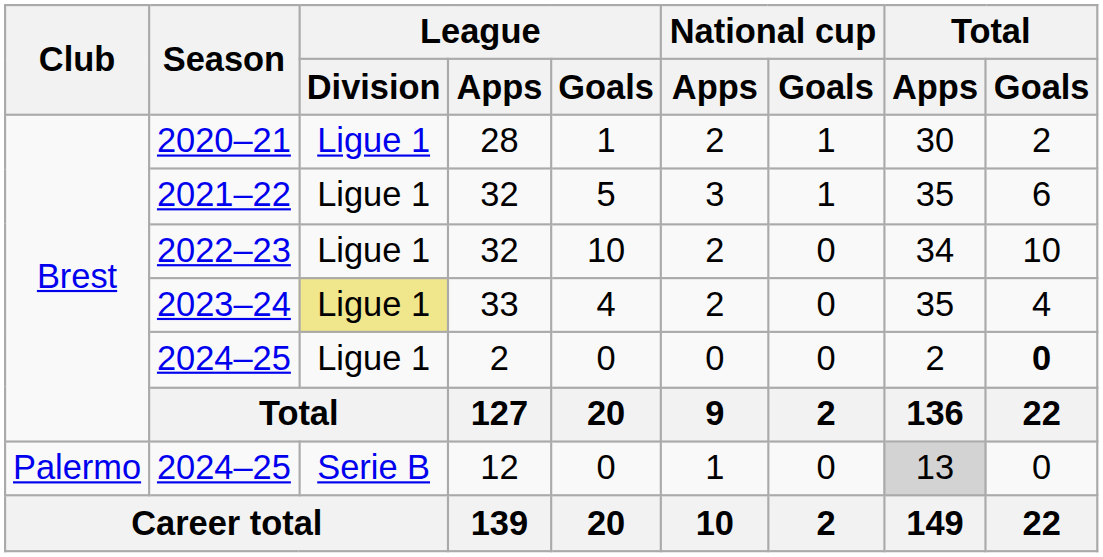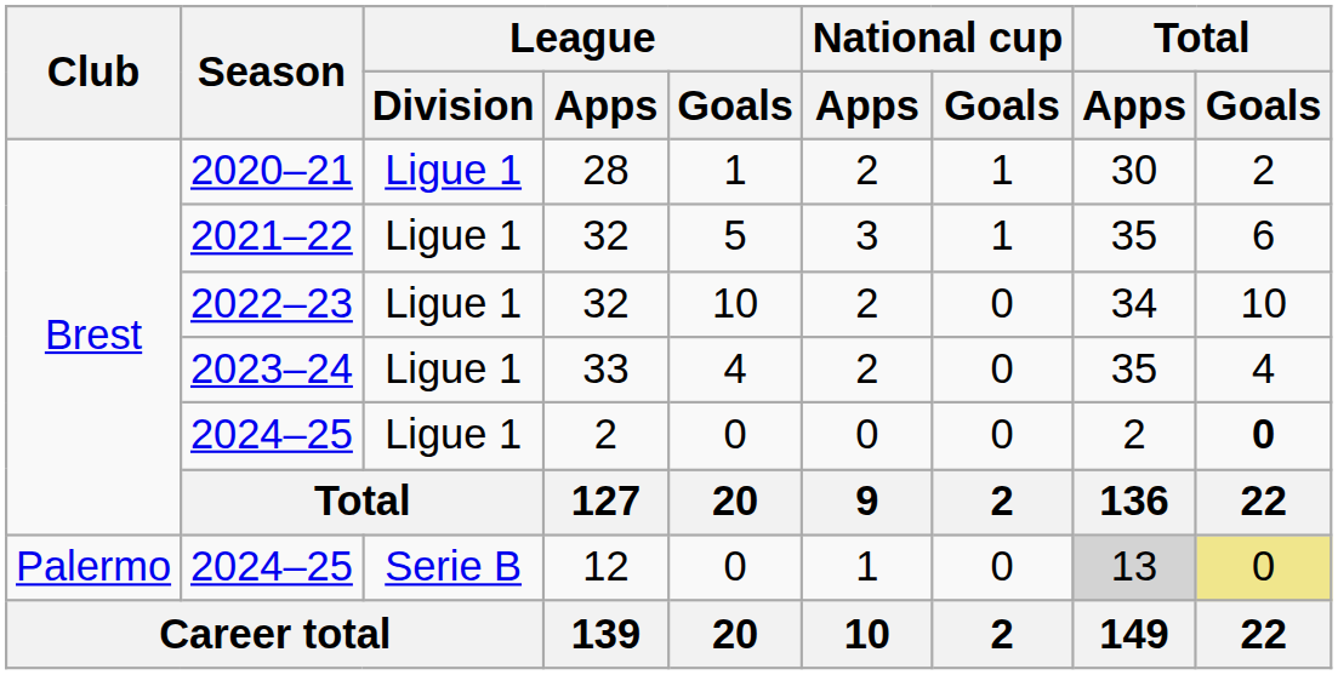2023–24 | League / Division: khaki background -> no background
2024–25 / 12 | Total / Goals: no background -> khaki background
